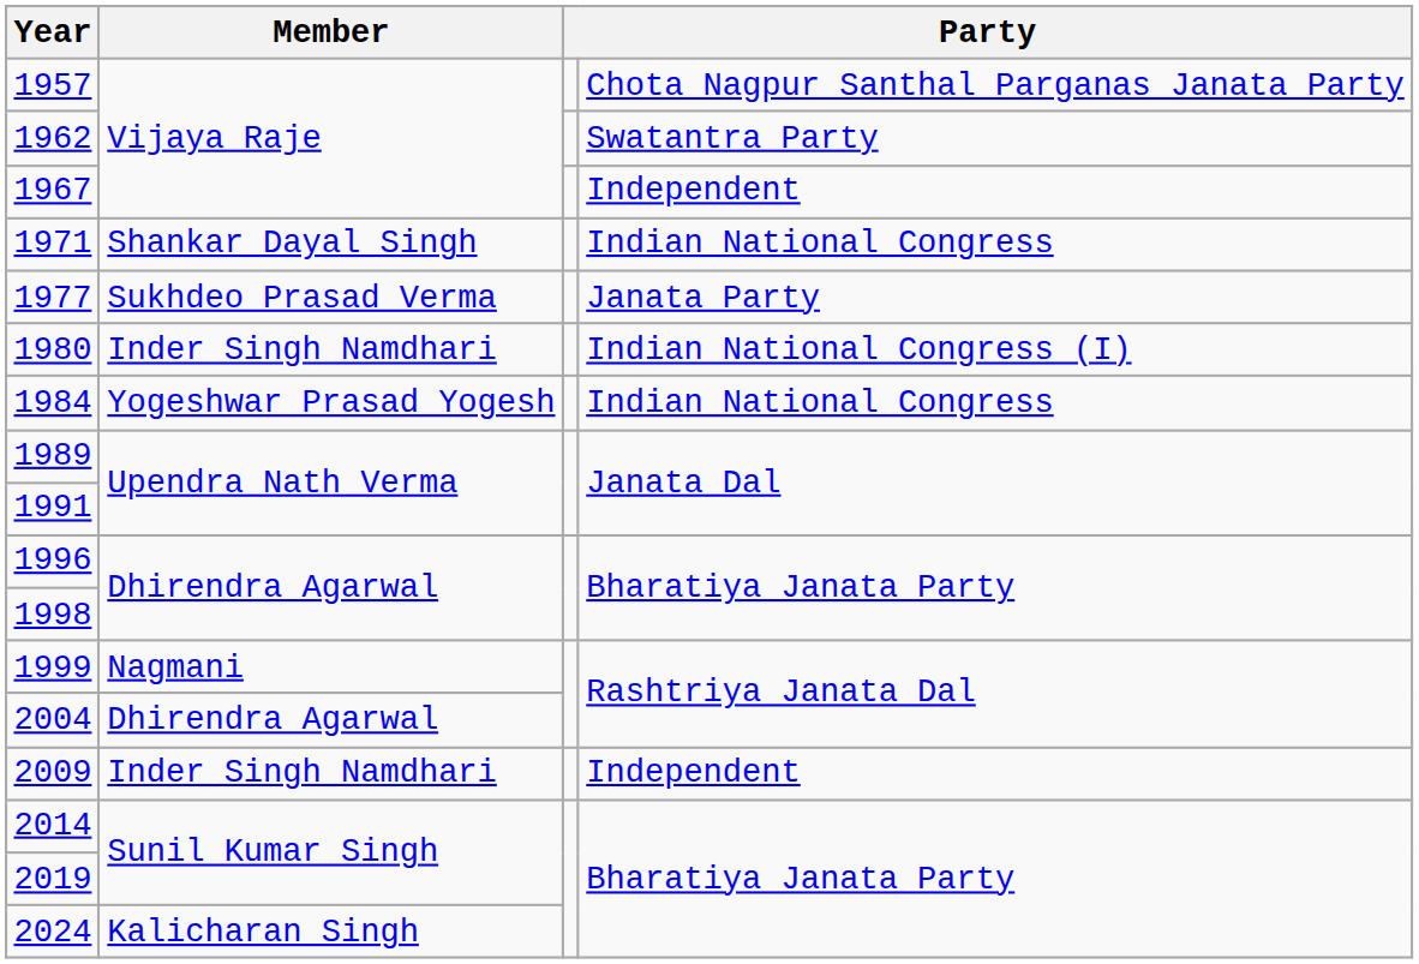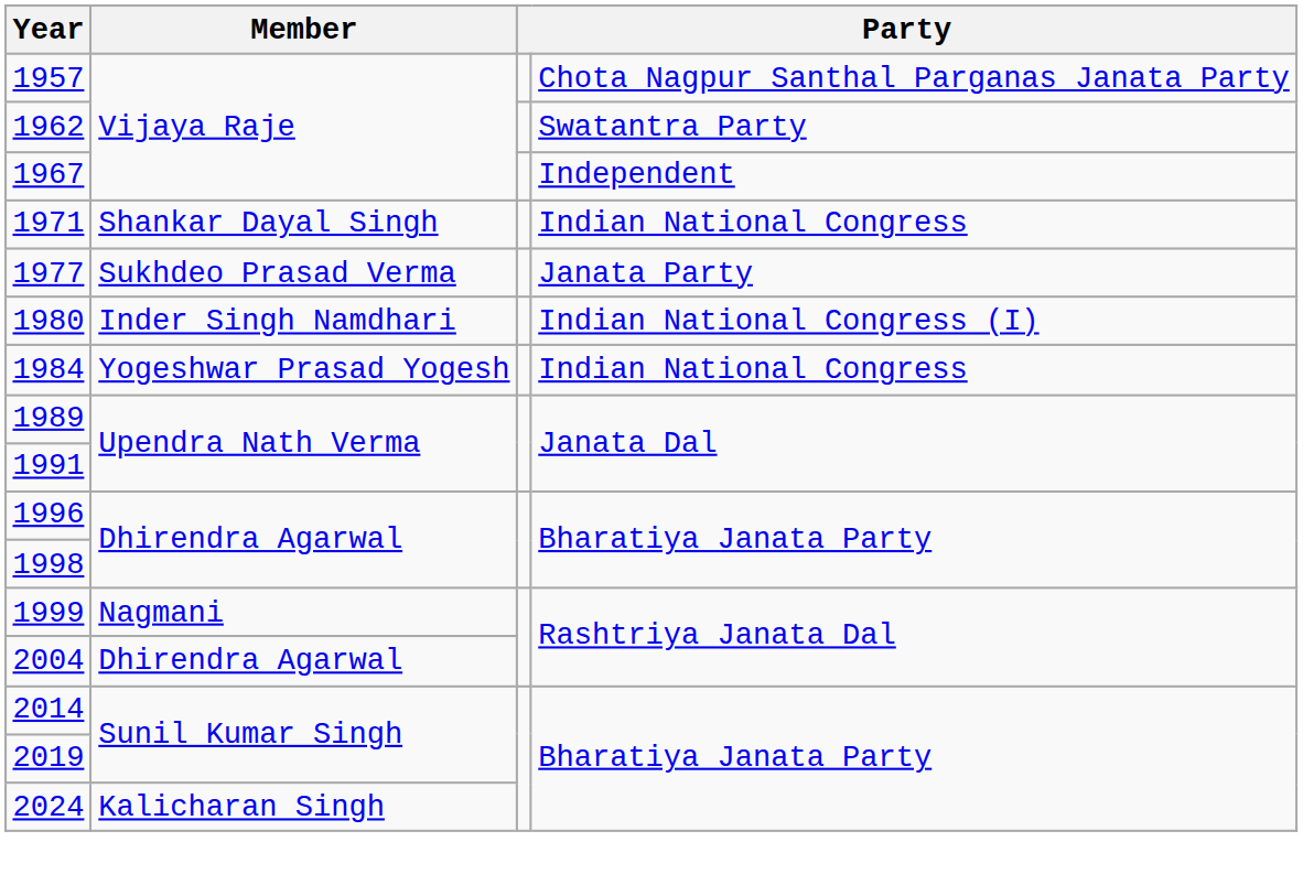- row: 2009 | Inder Singh Namdhari | Independent
